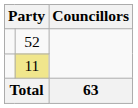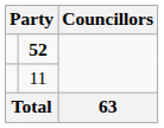52 | column 2: normal -> bold
11 | column 2: khaki background -> no background
